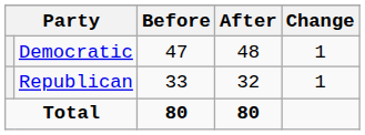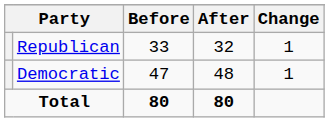rows swapped: Democratic <-> Republican
